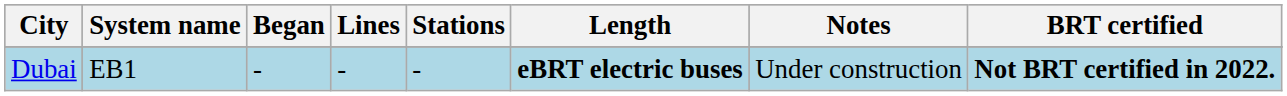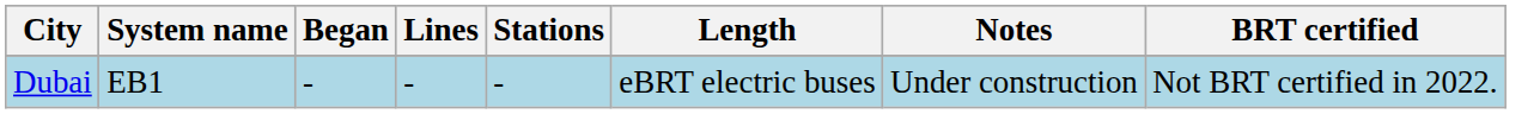Dubai | Length: bold -> normal
Dubai | BRT certified: bold -> normal
